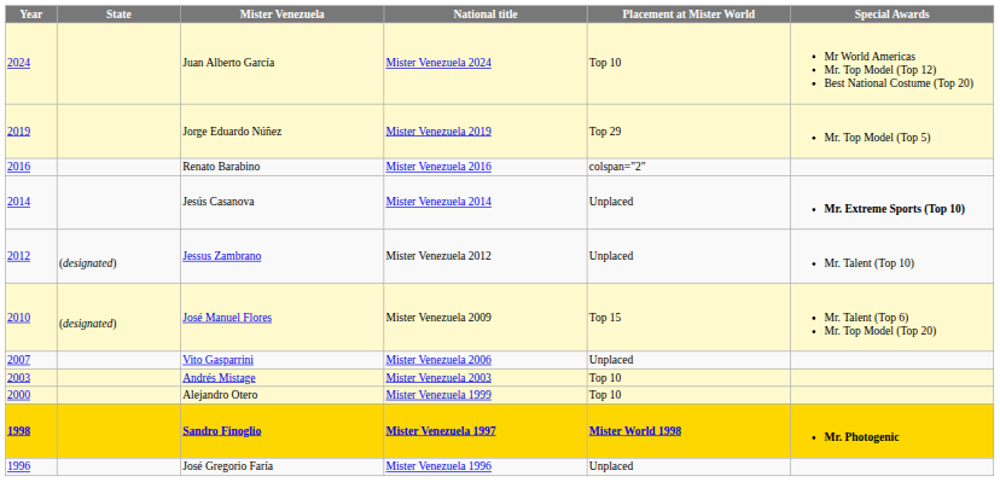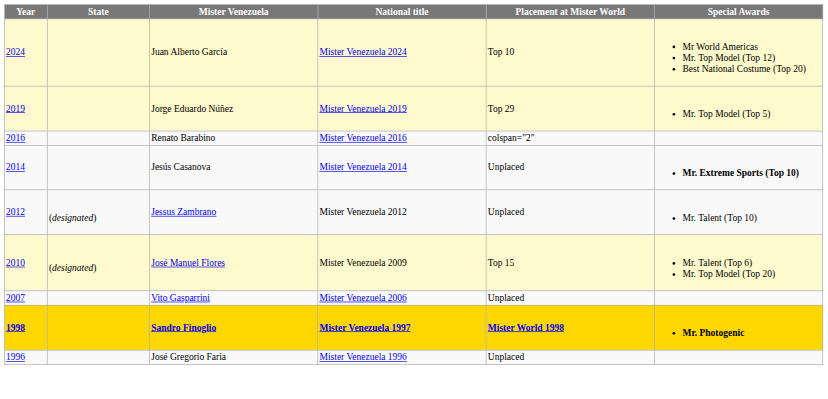- row: 2003 | Andrés Mistage | Mister Venezuela 2003 | Top 10
- row: 2000 | Alejandro Otero | Mister Venezuela 1999 | Top 10
